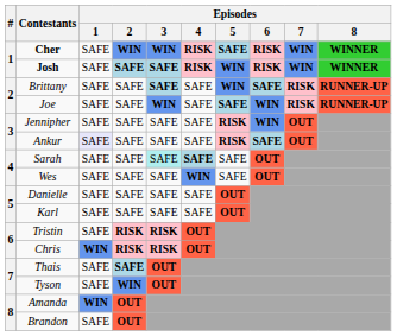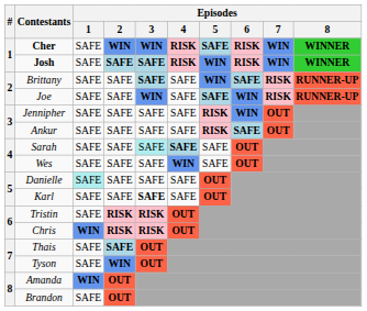Ankur | Episodes / 1: lavender background -> no background
Danielle | Episodes / 1: no background -> paleturquoise background
Karl | Episodes / 3: normal -> bold
